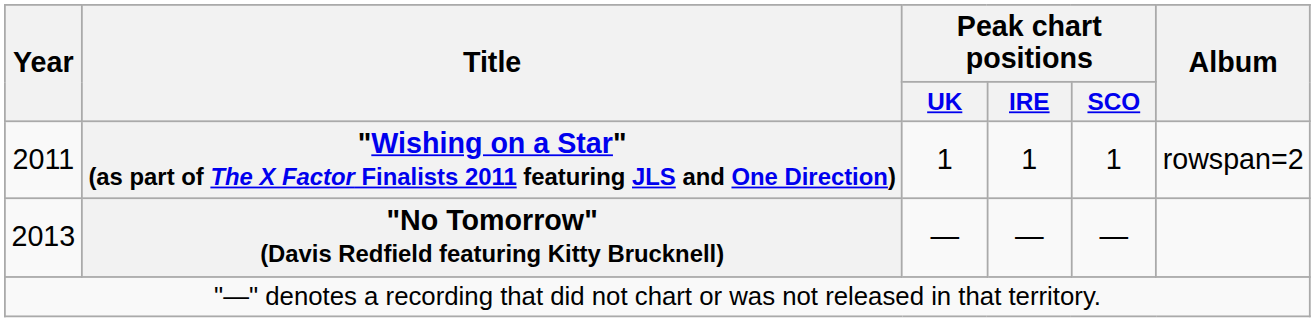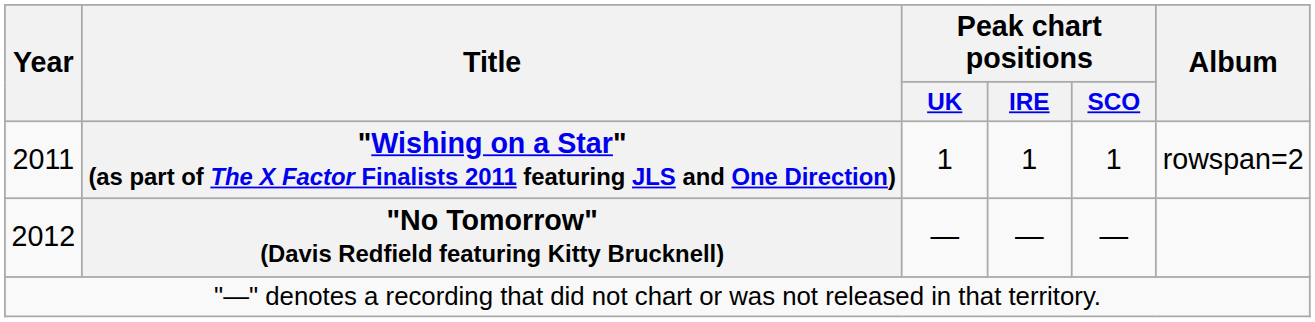"No Tomorrow" (Davis Redfield featuring Kitty Brucknell) | Year: 2013 -> 2012
